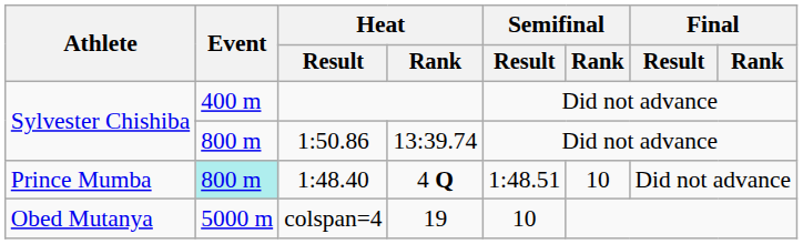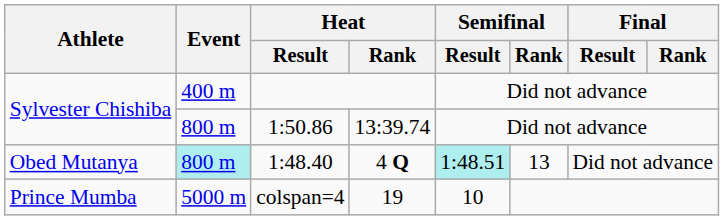1:48.40 | Athlete: Prince Mumba -> Obed Mutanya
1:48.40 | Semifinal / Result: no background -> paleturquoise background
1:48.40 | Semifinal / Rank: 10 -> 13
colspan=4 | Athlete: Obed Mutanya -> Prince Mumba
